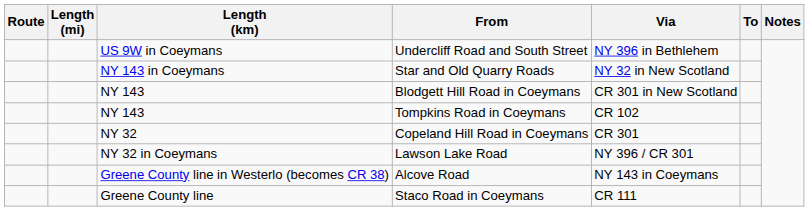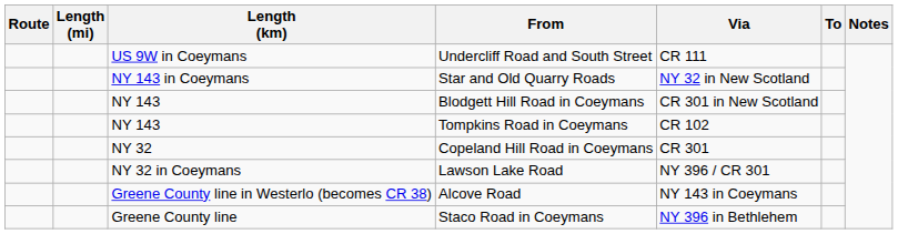Undercliff Road and South Street | Via: NY 396 in Bethlehem -> CR 111
Staco Road in Coeymans | Via: CR 111 -> NY 396 in Bethlehem
